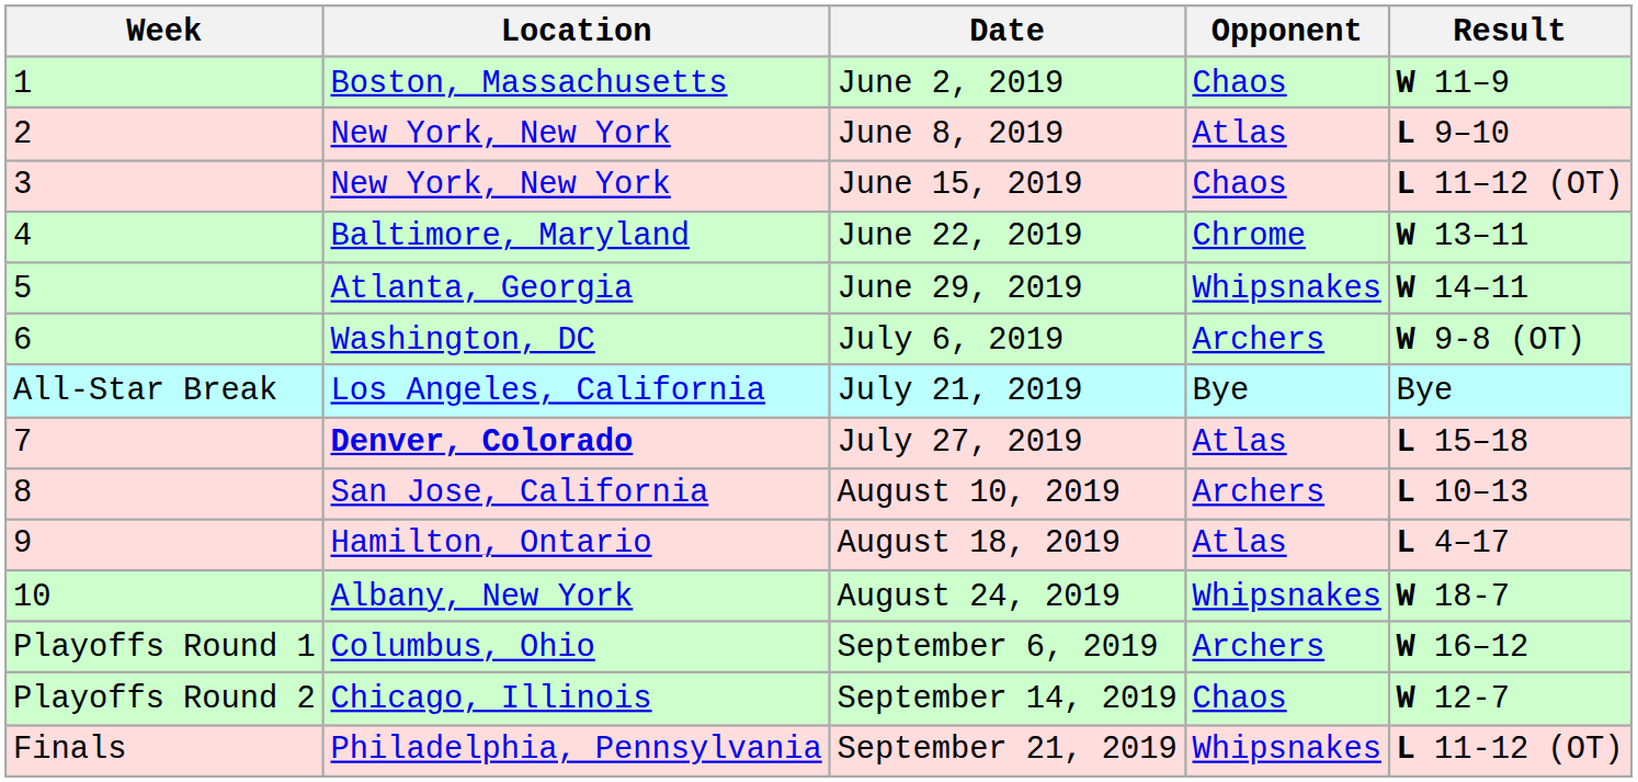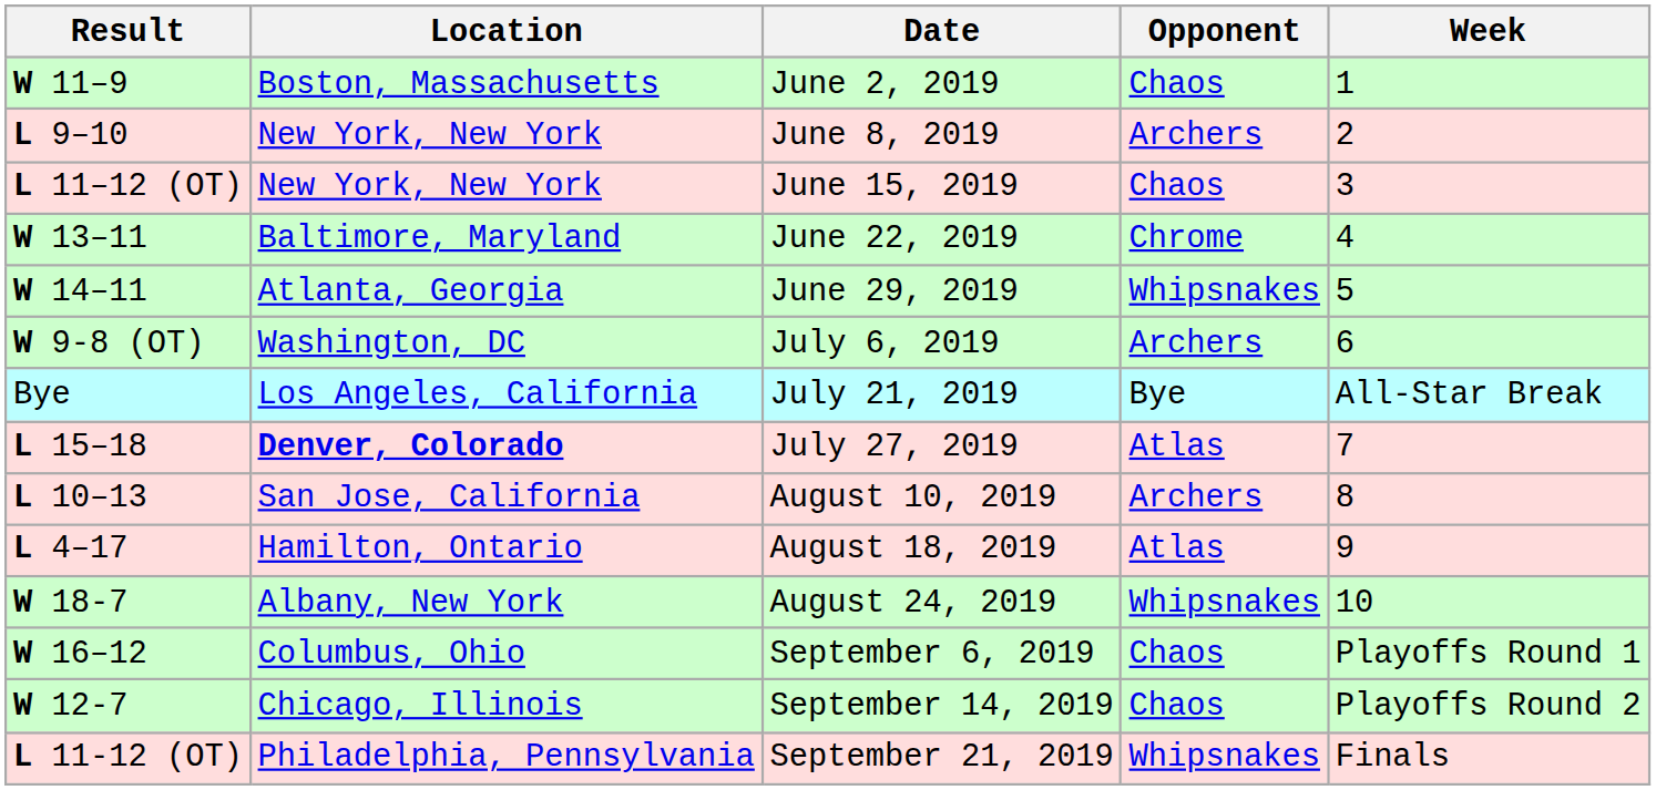columns swapped: Week <-> Result
June 8, 2019 | Opponent: Atlas -> Archers
September 6, 2019 | Opponent: Archers -> Chaos
